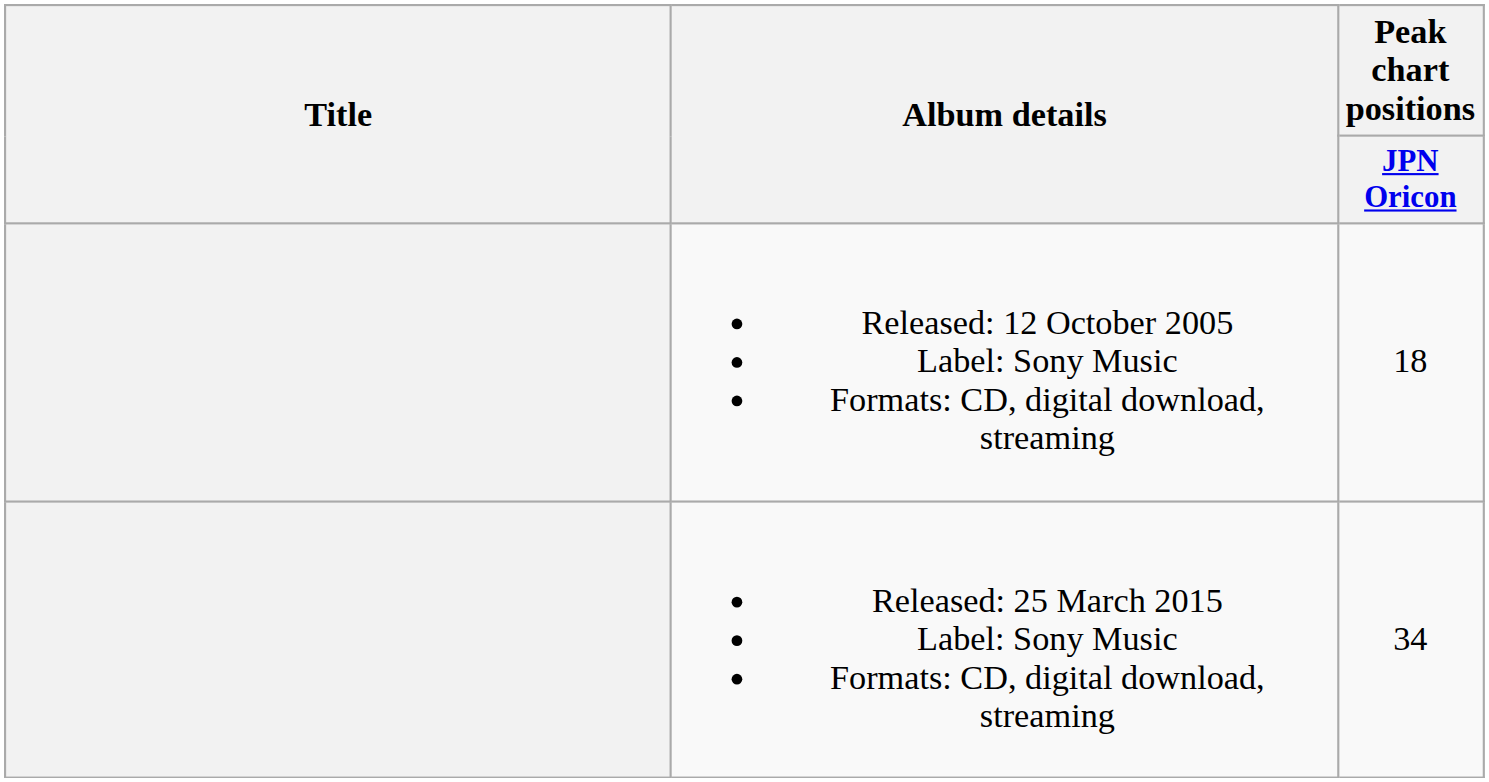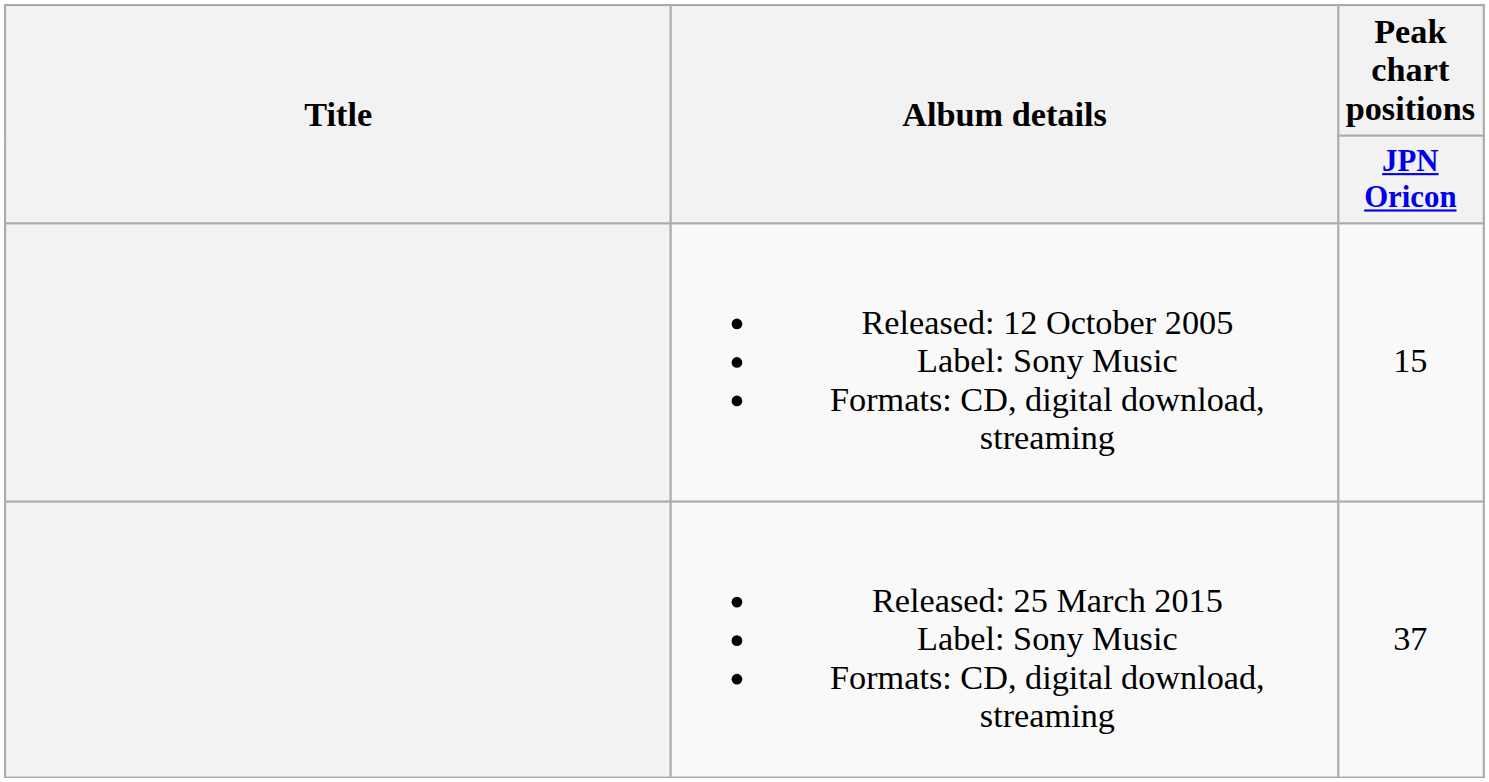row 3 | Peak chart positions / JPN Oricon: 18 -> 15
row 4 | Peak chart positions / JPN Oricon: 34 -> 37
